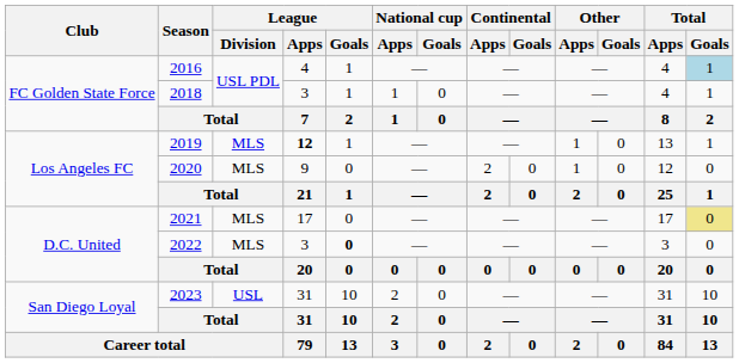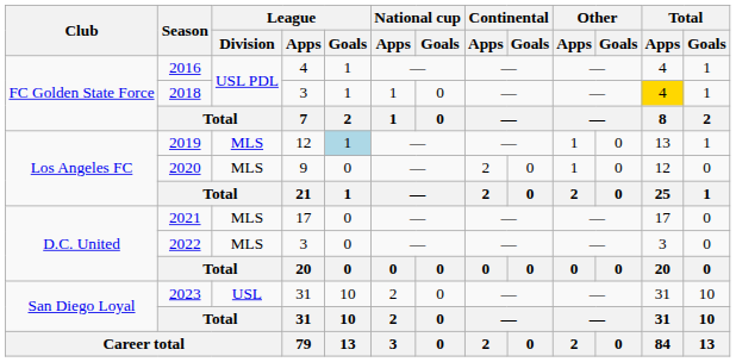2016 | Total / Goals: lightblue background -> no background
2018 | Total / Apps: no background -> gold background
2019 | League / Apps: bold -> normal
2019 | League / Goals: no background -> lightblue background
2021 | Total / Goals: khaki background -> no background
2022 | League / Goals: bold -> normal
